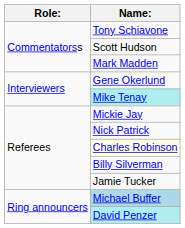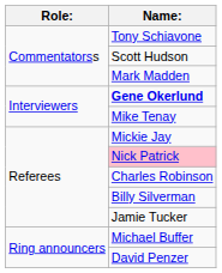Gene Okerlund | Name:: normal -> bold
Mike Tenay | Name:: paleturquoise background -> no background
Nick Patrick | Name:: no background -> pink background
Charles Robinson | Name:: lightyellow background -> no background
Michael Buffer | Name:: lightblue background -> no background
David Penzer | Name:: paleturquoise background -> no background
